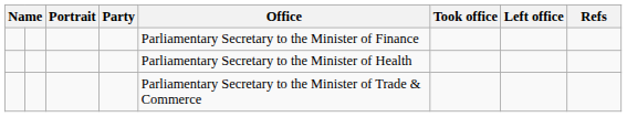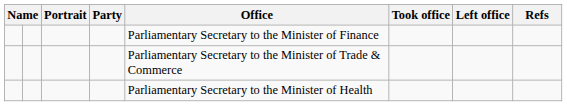row 3 | Office: Parliamentary Secretary to the Minister of Health -> Parliamentary Secretary to the Minister of Trade & Commerce
row 4 | Office: Parliamentary Secretary to the Minister of Trade & Commerce -> Parliamentary Secretary to the Minister of Health
